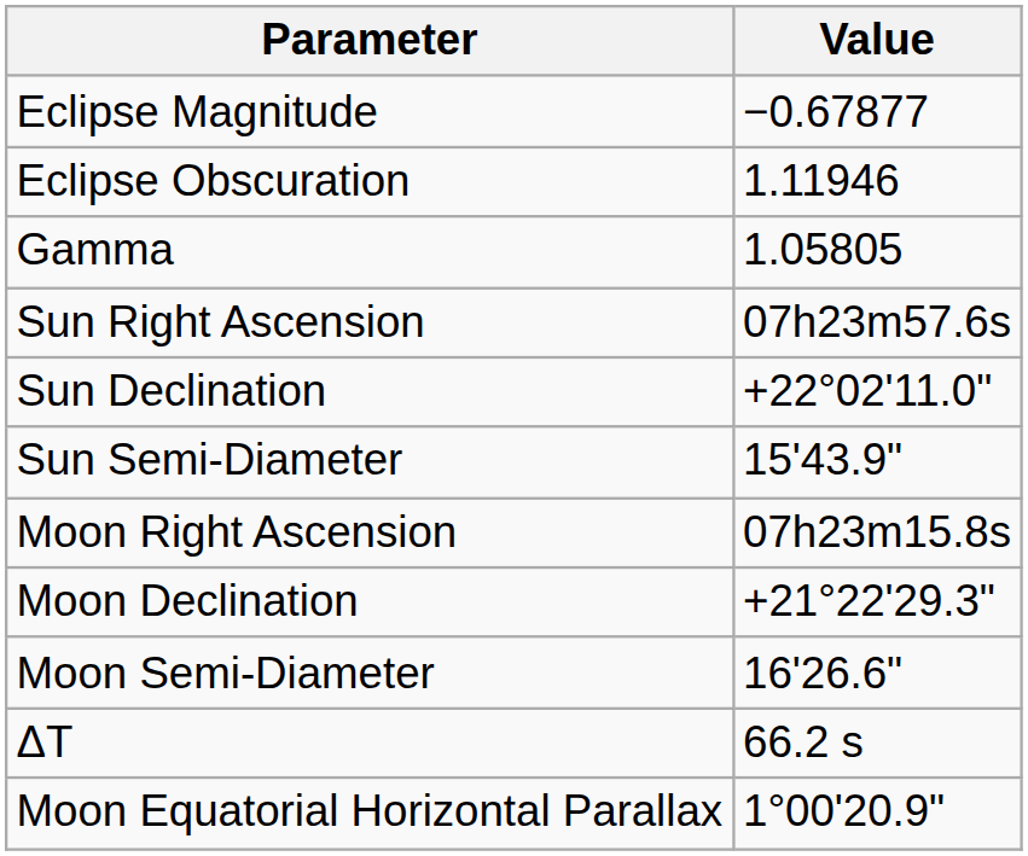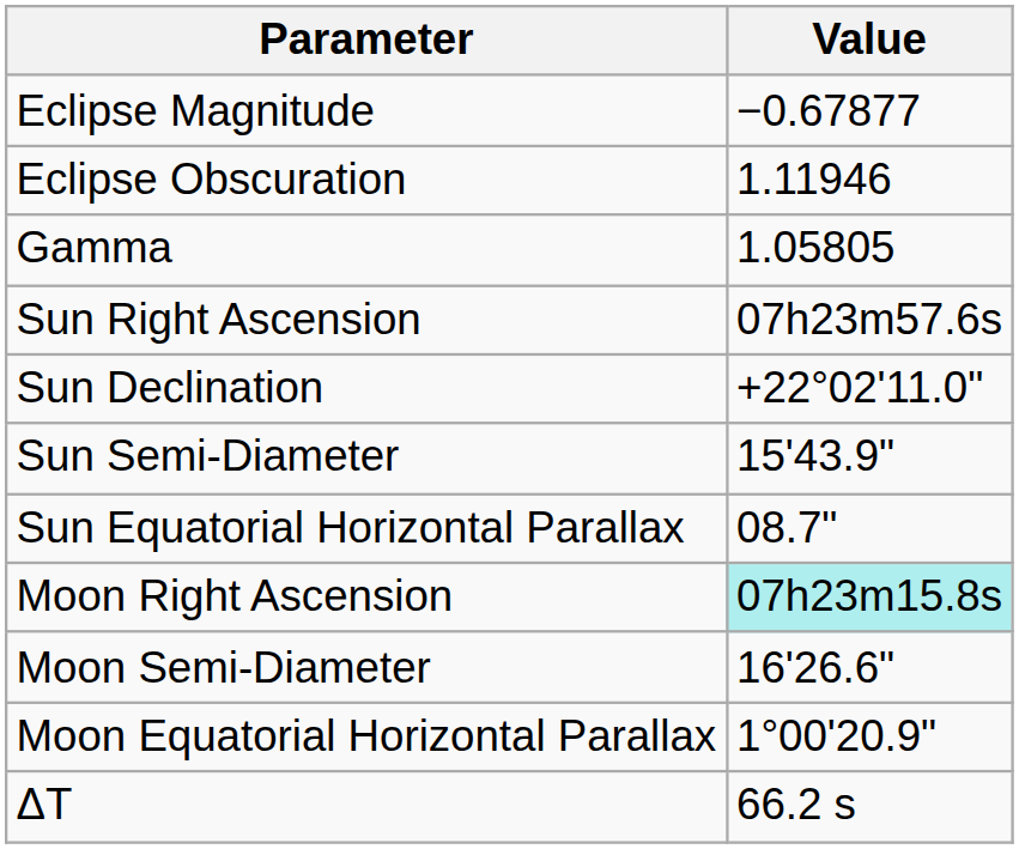+ row: Sun Equatorial Horizontal Parallax | 08.7"
Moon Right Ascension | Value: no background -> paleturquoise background
- row: Moon Declination | +21°22'29.3"
rows swapped: Moon Equatorial Horizontal Parallax <-> ΔT
